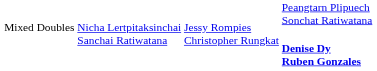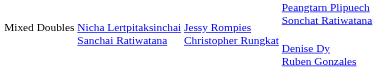row 2 | column 4: bold -> normal
